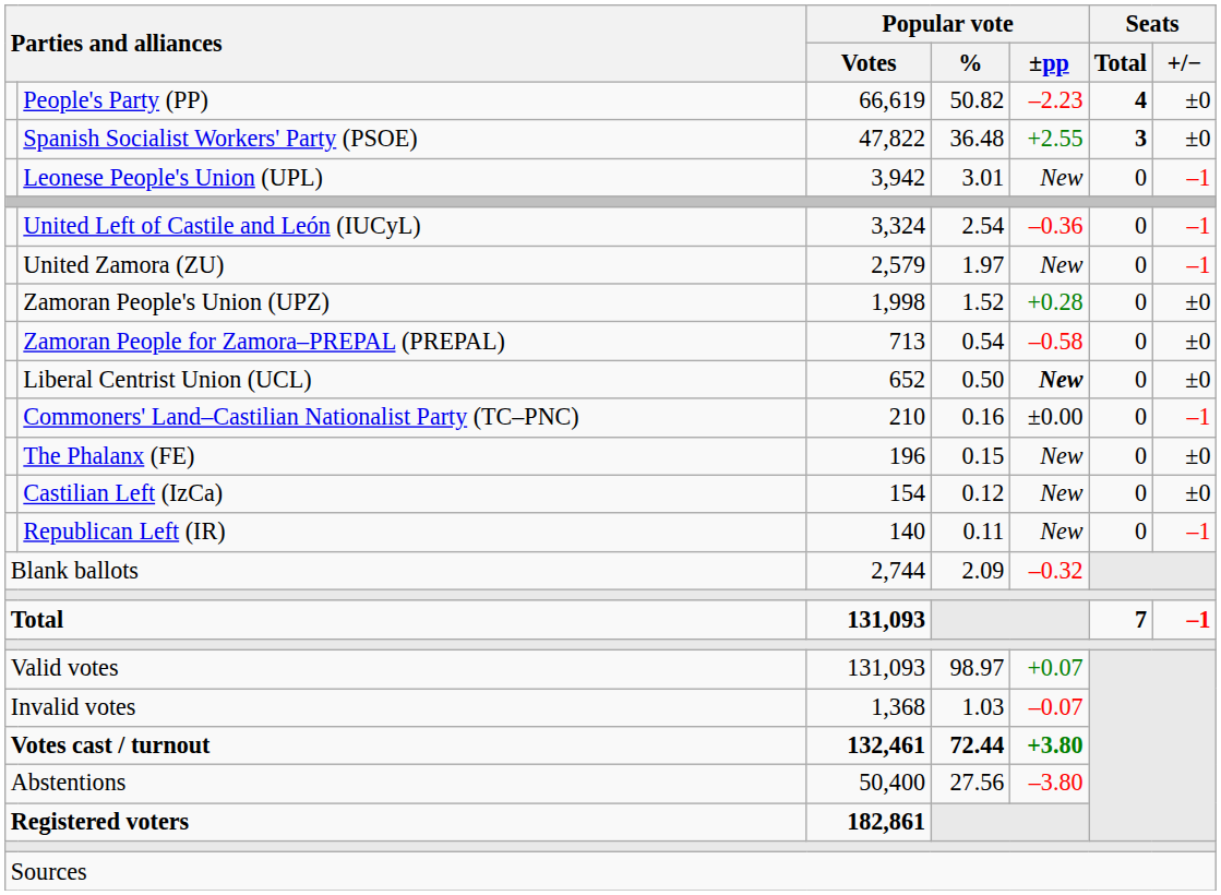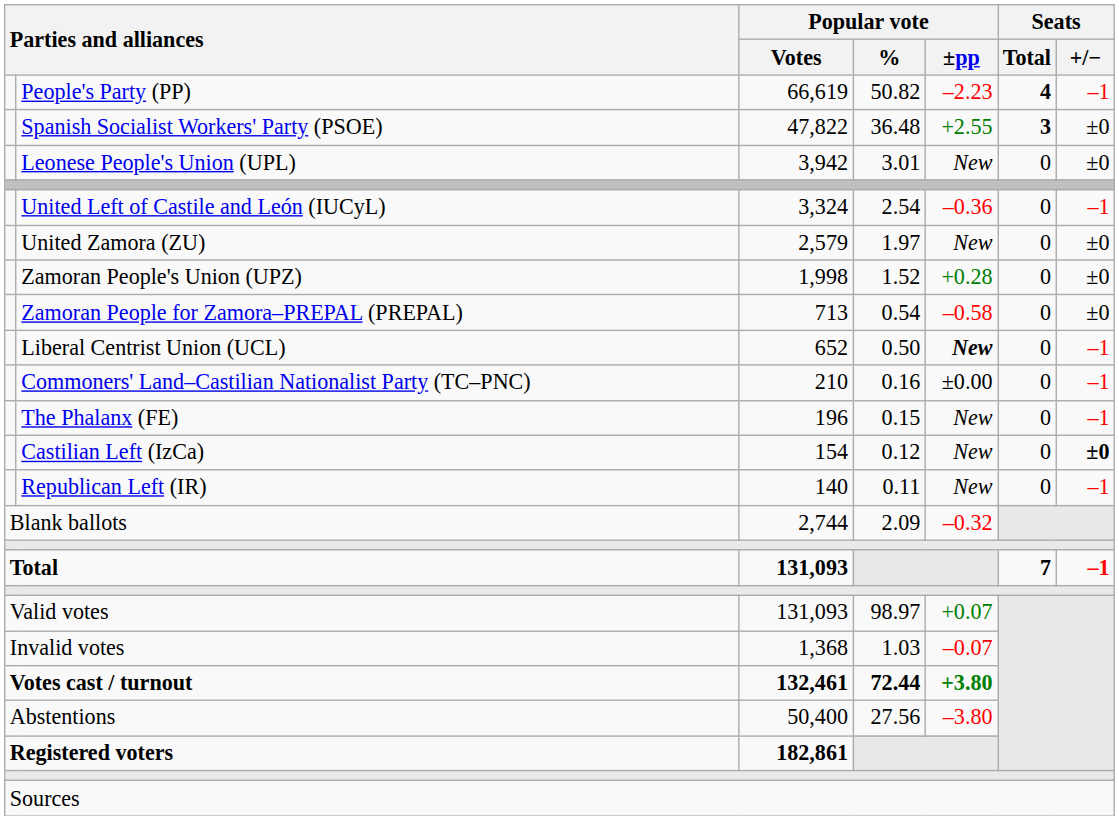People's Party (PP) | Seats / +/−: ±0 -> –1
Leonese People's Union (UPL) | Seats / +/−: –1 -> ±0
United Zamora (ZU) | Seats / +/−: –1 -> ±0
Liberal Centrist Union (UCL) | Seats / +/−: ±0 -> –1
The Phalanx (FE) | Seats / +/−: ±0 -> –1
Castilian Left (IzCa) | Seats / +/−: normal -> bold
